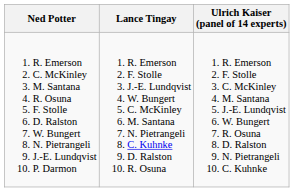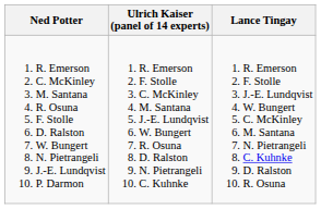columns swapped: Lance Tingay <-> Ulrich Kaiser (panel of 14 experts)
